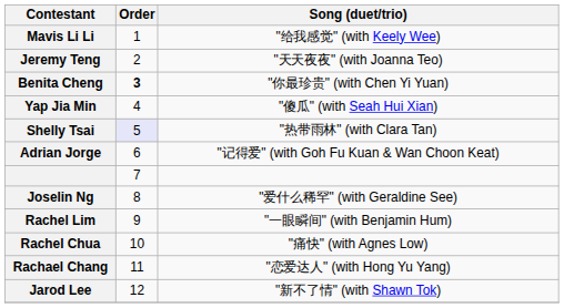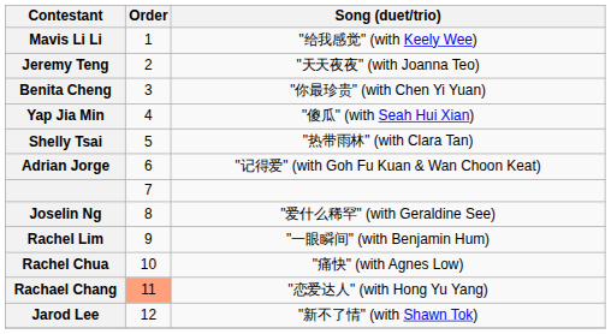Benita Cheng | Order: bold -> normal
Shelly Tsai | Order: lavender background -> no background
Rachael Chang | Order: no background -> lightsalmon background
